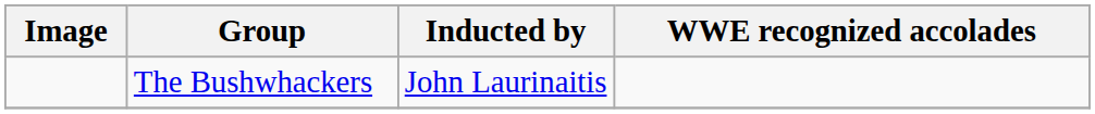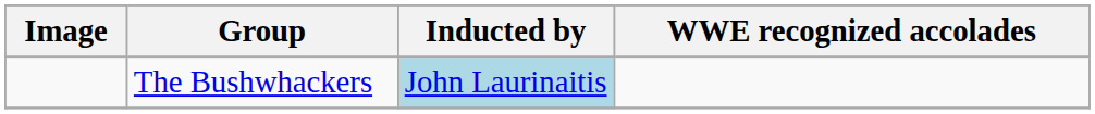The Bushwhackers | Inducted by: no background -> lightblue background
